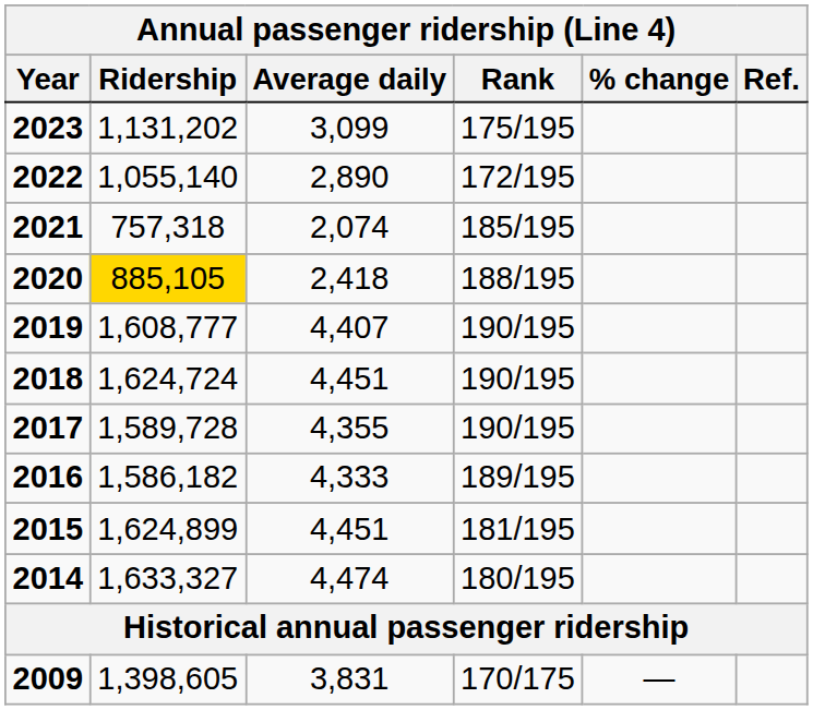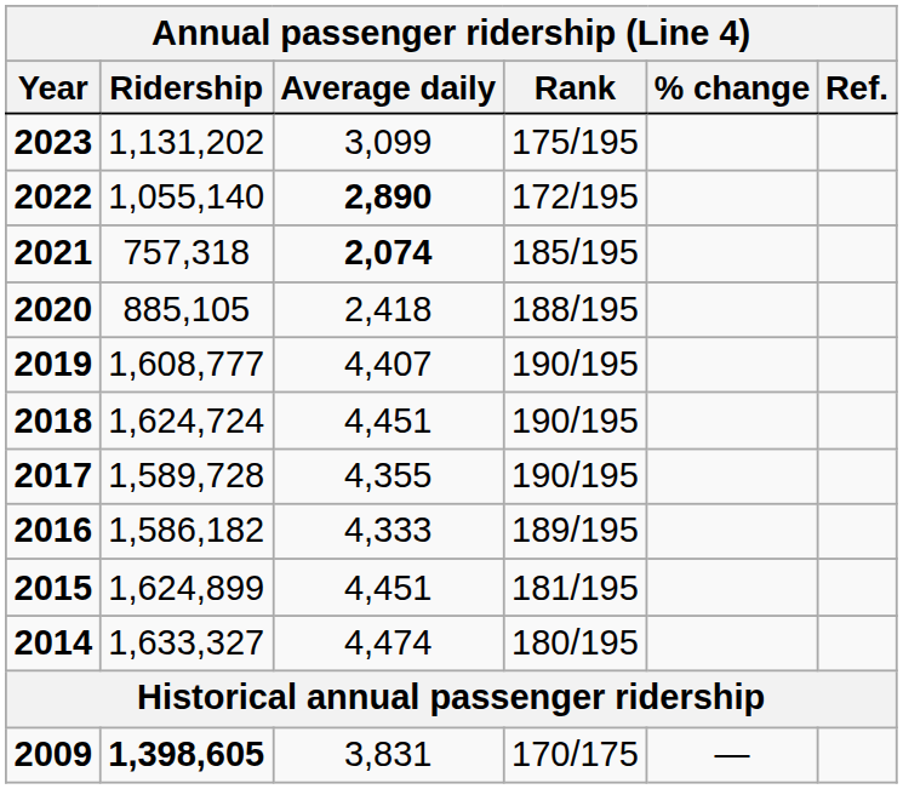2022 | Average daily: normal -> bold
2021 | Average daily: normal -> bold
2020 | Ridership: gold background -> no background
2009 | Ridership: normal -> bold
